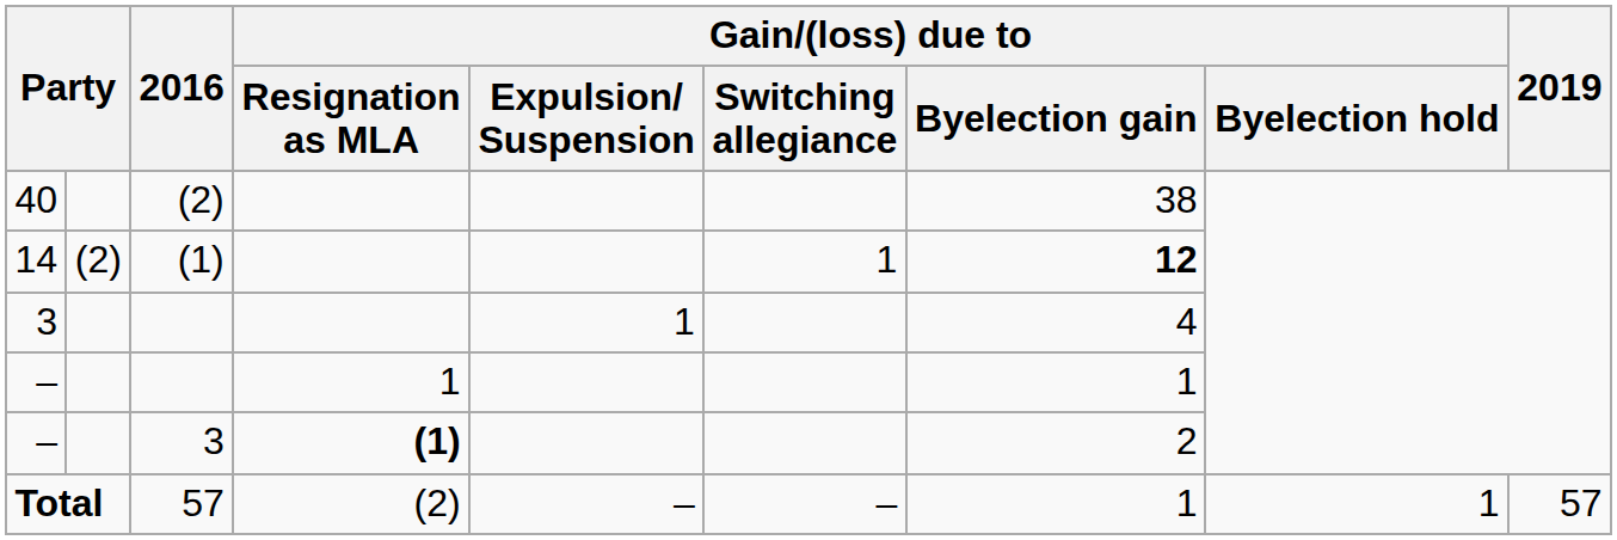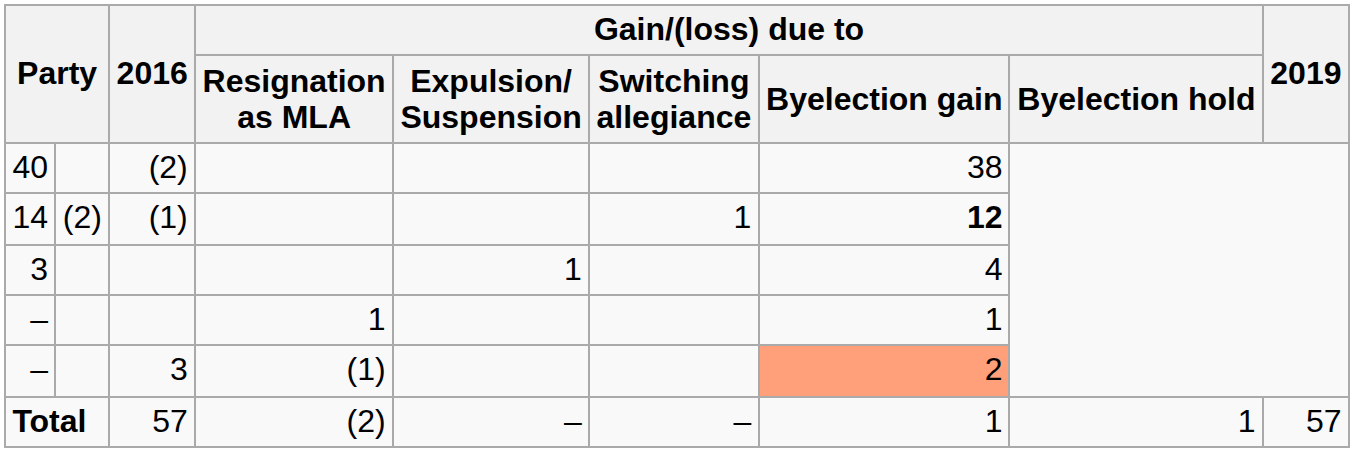– / 3 | Gain/(loss) due to / Resignation as MLA: bold -> normal
– / 3 | Gain/(loss) due to / Byelection gain: no background -> lightsalmon background
